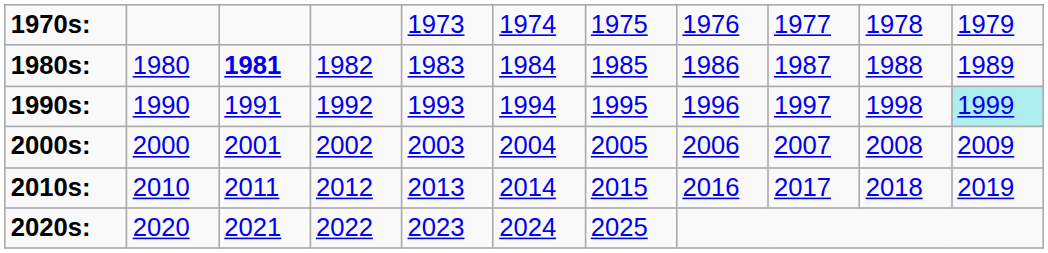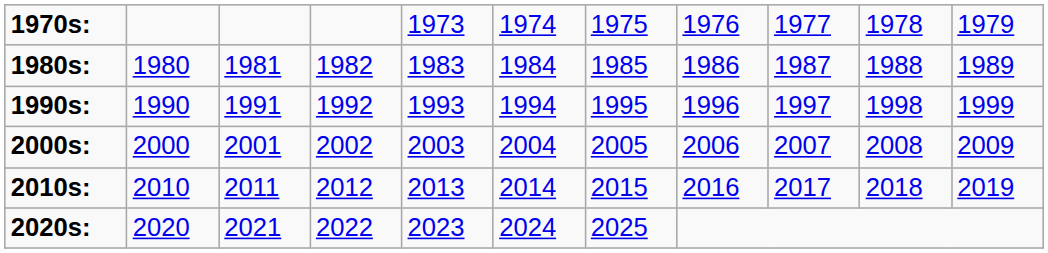1980s: | column 3: bold -> normal
1990s: | column 11: paleturquoise background -> no background
